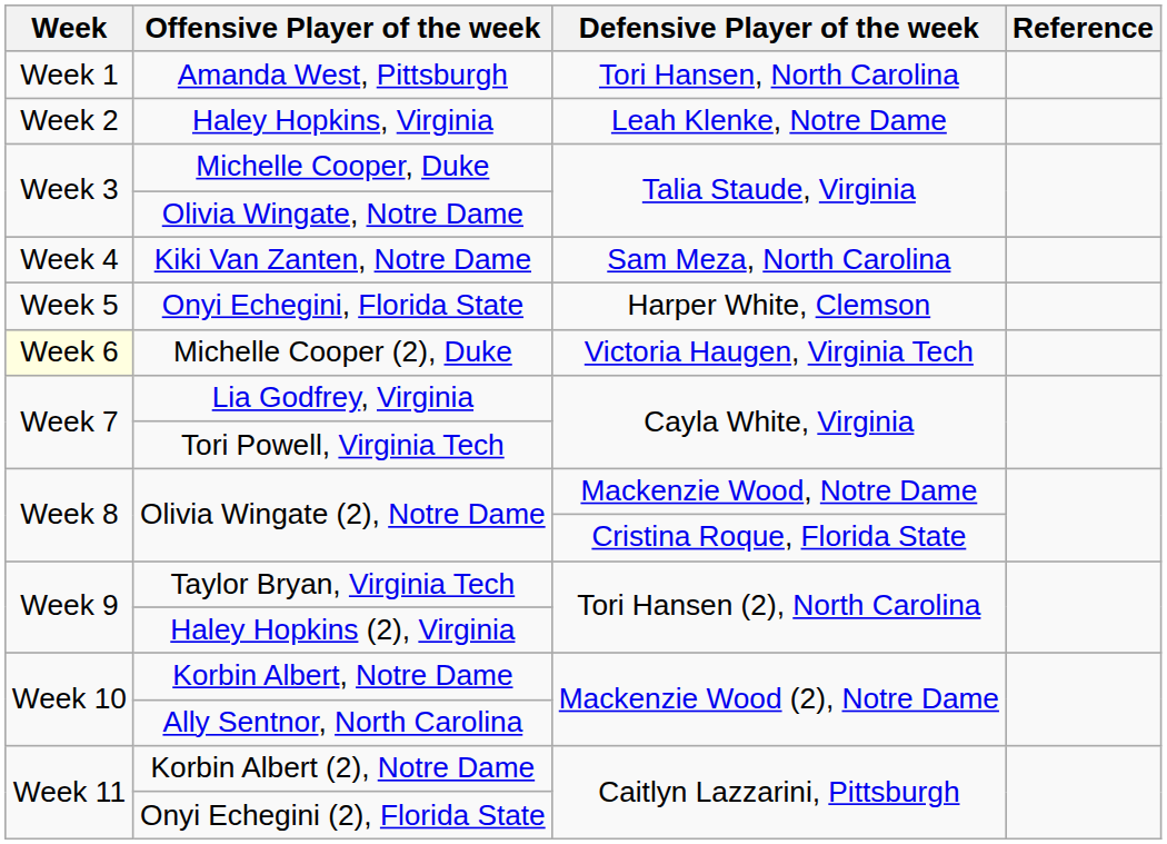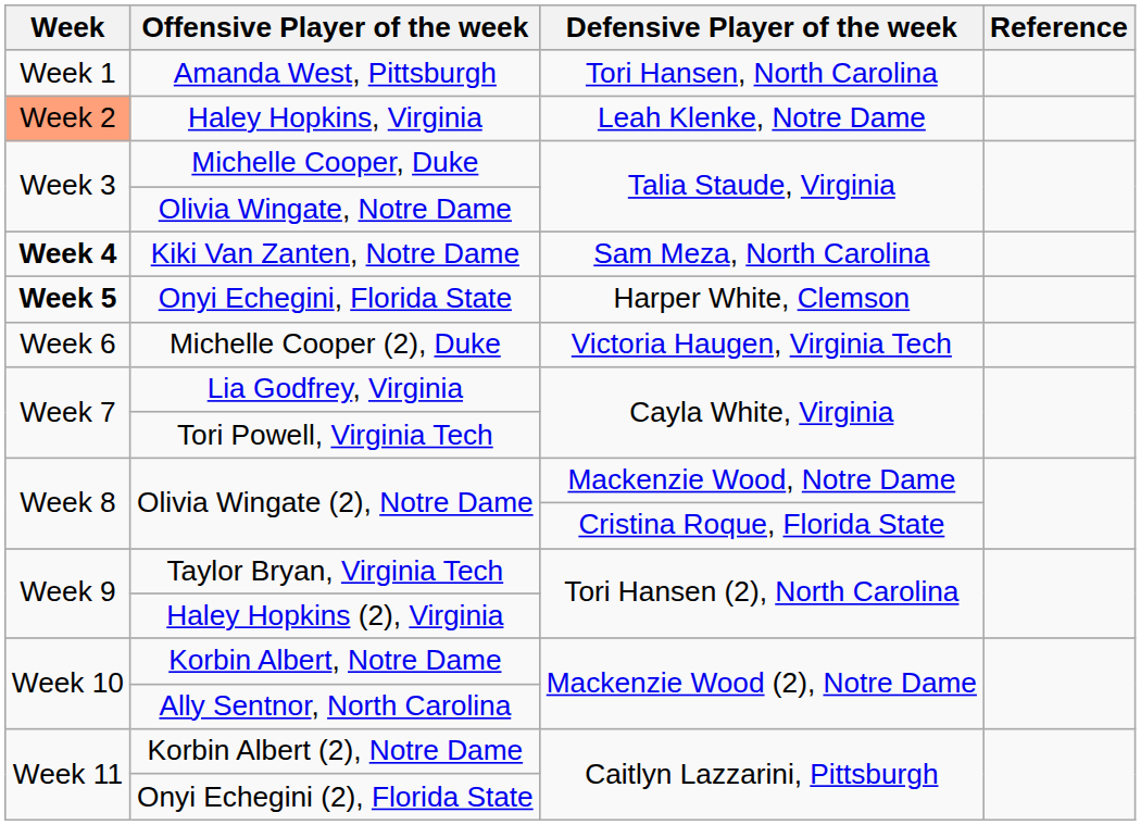Haley Hopkins, Virginia | Week: no background -> lightsalmon background
Kiki Van Zanten, Notre Dame | Week: normal -> bold
Onyi Echegini, Florida State | Week: normal -> bold
Michelle Cooper (2), Duke | Week: lightyellow background -> no background
